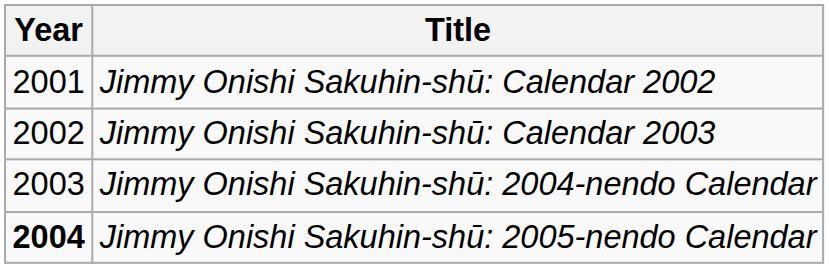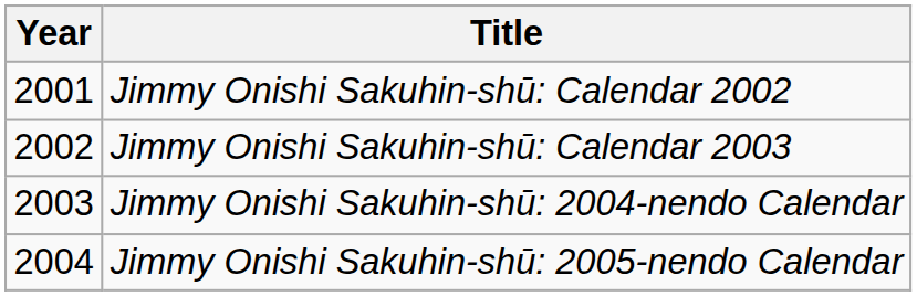Jimmy Onishi Sakuhin-shū: 2005-nendo Calendar | Year: bold -> normal
